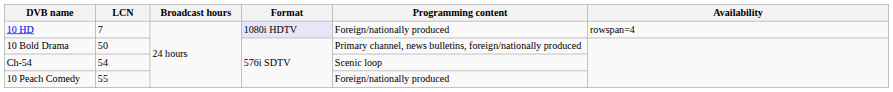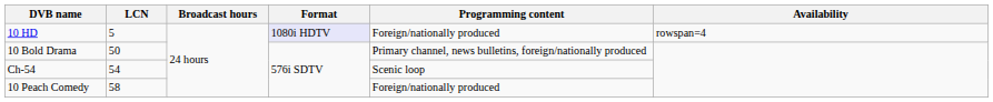10 HD | LCN: 7 -> 5
10 Peach Comedy | LCN: 55 -> 58
